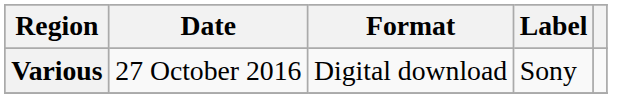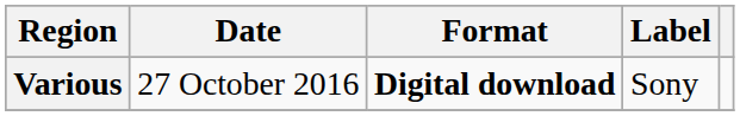Various | Format: normal -> bold
